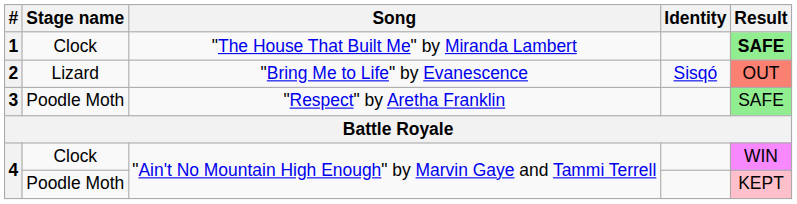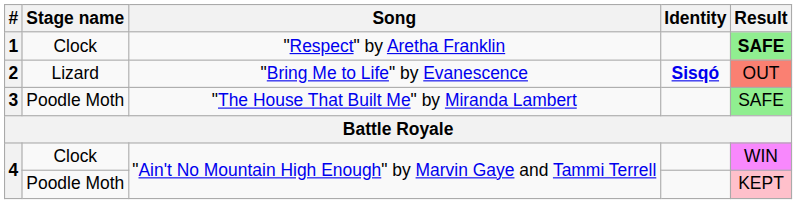1 | Song: "The House That Built Me" by Miranda Lambert -> "Respect" by Aretha Franklin
2 | Identity: normal -> bold
3 | Song: "Respect" by Aretha Franklin -> "The House That Built Me" by Miranda Lambert
